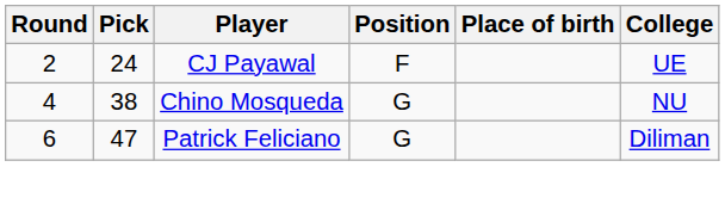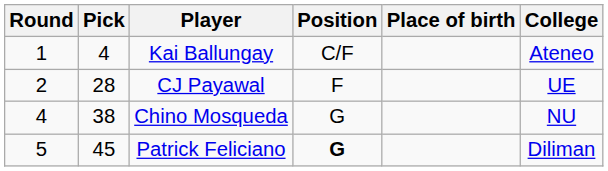+ row: 1 | 4 | Kai Ballungay | C/F | Ateneo
CJ Payawal | Pick: 24 -> 28
Patrick Feliciano | Round: 6 -> 5
Patrick Feliciano | Pick: 47 -> 45
Patrick Feliciano | Position: normal -> bold
